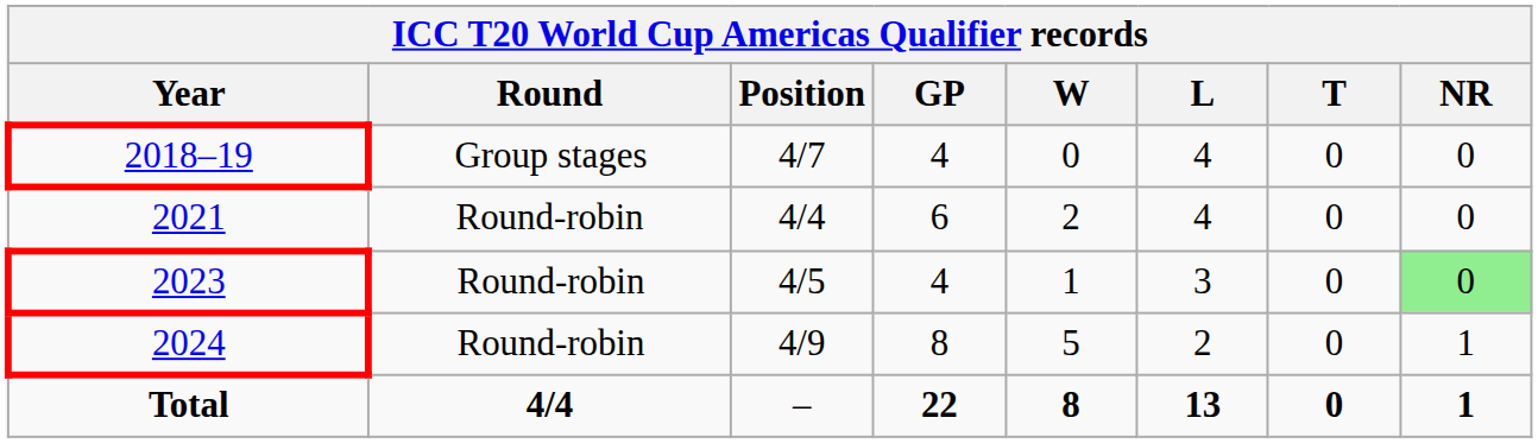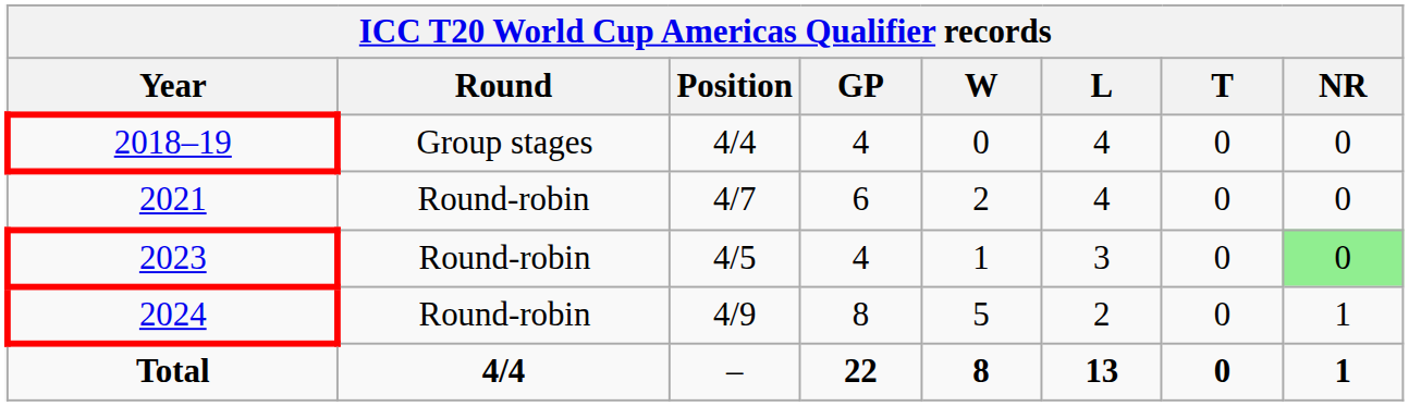2018–19 | Position: 4/7 -> 4/4
2021 | Position: 4/4 -> 4/7
